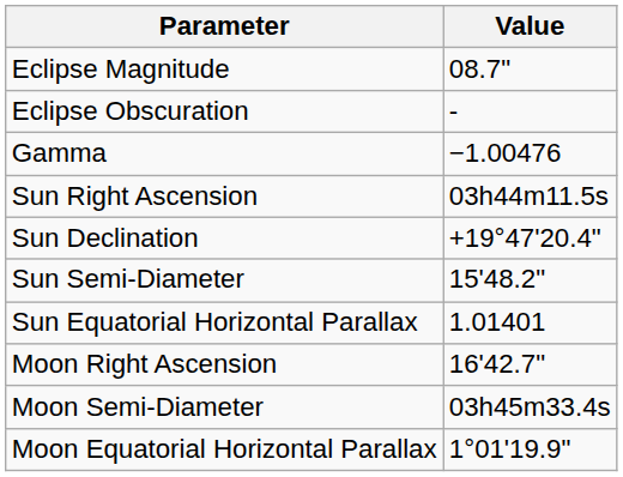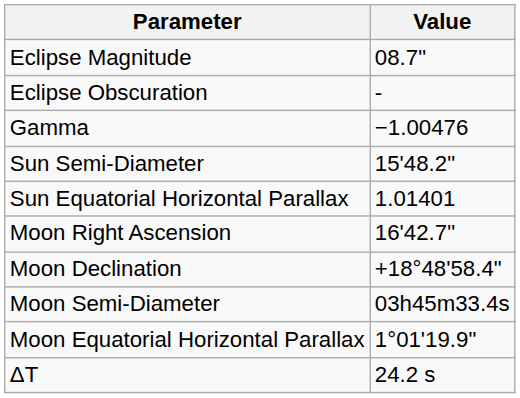- row: Sun Right Ascension | 03h44m11.5s
- row: Sun Declination | +19°47'20.4"
+ row: Moon Declination | +18°48'58.4"
+ row: ΔT | 24.2 s
